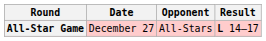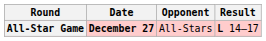row 2 | Date: normal -> bold
